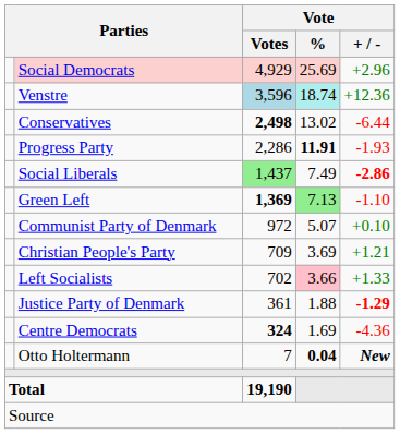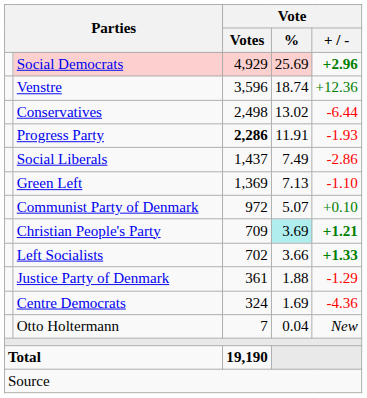Social Democrats | Vote / + / -: normal -> bold
Venstre | Vote / Votes: lightblue background -> no background
Venstre | Vote / %: paleturquoise background -> no background
Conservatives | Vote / Votes: bold -> normal
Progress Party | Vote / Votes: normal -> bold
Progress Party | Vote / %: bold -> normal
Social Liberals | Vote / Votes: lightgreen background -> no background
Social Liberals | Vote / + / -: bold -> normal
Green Left | Vote / Votes: bold -> normal
Green Left | Vote / %: lightgreen background -> no background
Christian People's Party | Vote / %: no background -> paleturquoise background
Christian People's Party | Vote / + / -: normal -> bold
Left Socialists | Vote / %: pink background -> no background
Left Socialists | Vote / + / -: normal -> bold
Justice Party of Denmark | Vote / + / -: bold -> normal
Centre Democrats | Vote / Votes: bold -> normal
Otto Holtermann | Vote / %: bold -> normal
Otto Holtermann | Vote / + / -: bold -> normal
